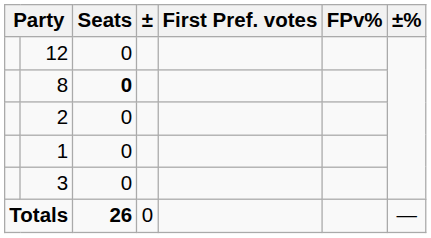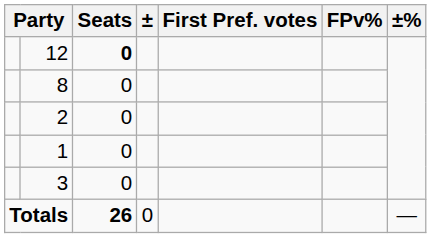12 | Seats: normal -> bold
8 | Seats: bold -> normal
